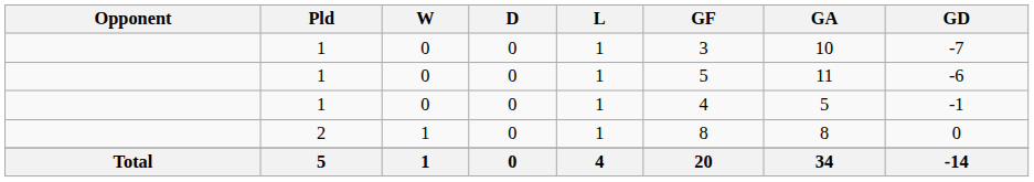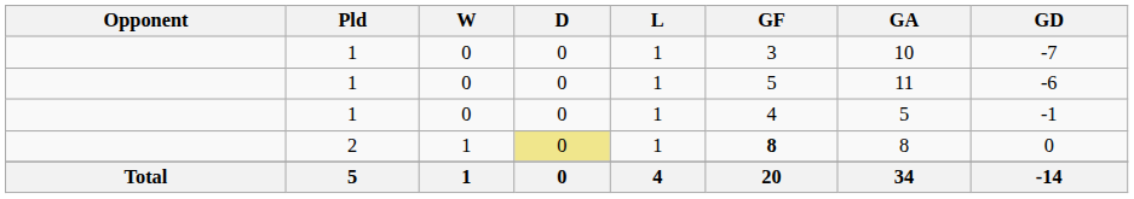2 | D: no background -> khaki background
2 | GF: normal -> bold
